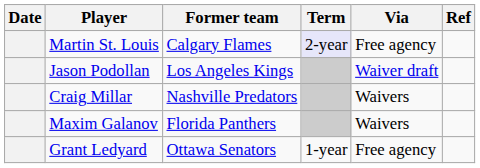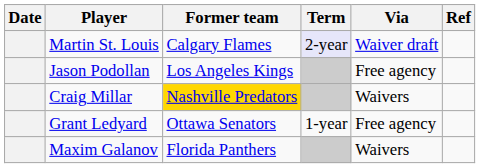Martin St. Louis | Via: Free agency -> Waiver draft
Jason Podollan | Via: Waiver draft -> Free agency
Craig Millar | Former team: no background -> gold background
rows swapped: Maxim Galanov <-> Grant Ledyard
